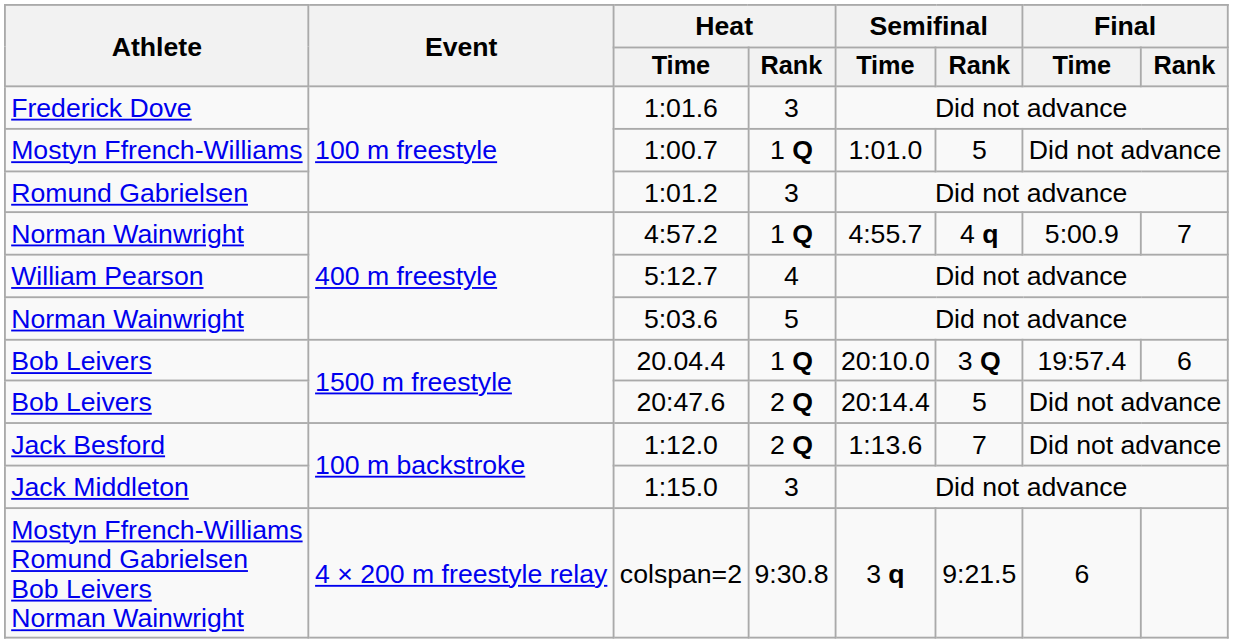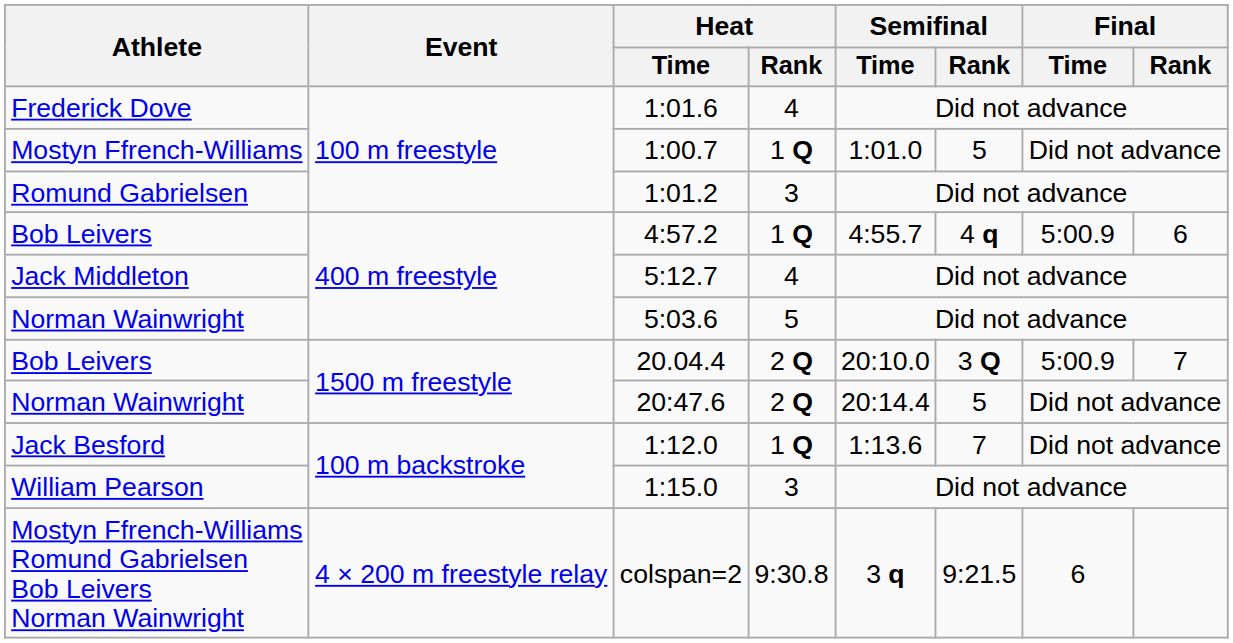1:01.6 | Heat / Rank: 3 -> 4
4:57.2 | Athlete: Norman Wainwright -> Bob Leivers
4:57.2 | Final / Rank: 7 -> 6
5:12.7 | Athlete: William Pearson -> Jack Middleton
20.04.4 | Heat / Rank: 1 Q -> 2 Q
20.04.4 | Final / Time: 19:57.4 -> 5:00.9
20.04.4 | Final / Rank: 6 -> 7
20:47.6 | Athlete: Bob Leivers -> Norman Wainwright
1:12.0 | Heat / Rank: 2 Q -> 1 Q
1:15.0 | Athlete: Jack Middleton -> William Pearson
